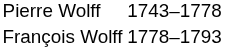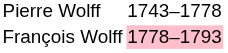François Wolff | column 2: no background -> pink background
